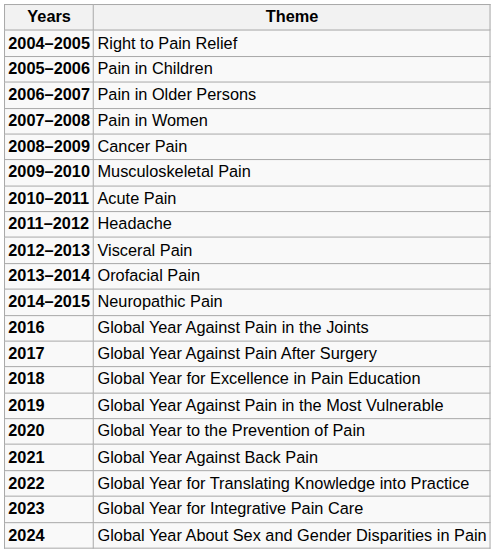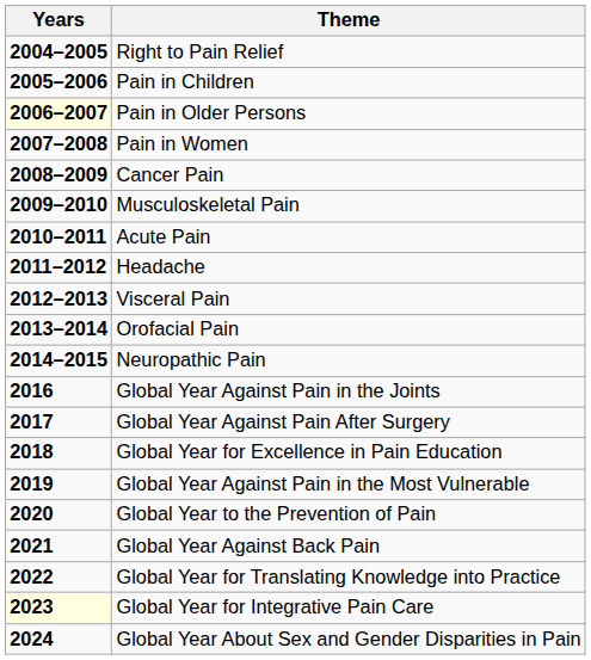Pain in Older Persons | Years: no background -> lightyellow background
Global Year for Integrative Pain Care | Years: no background -> lightyellow background
